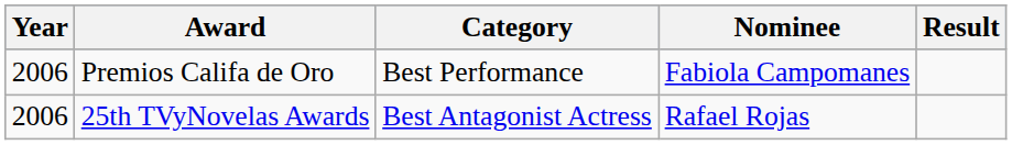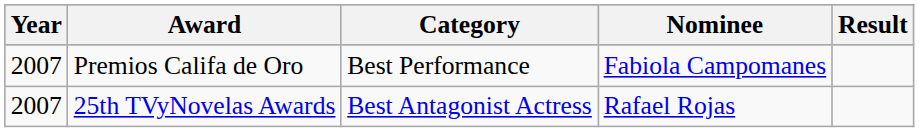Premios Califa de Oro | Year: 2006 -> 2007
25th TVyNovelas Awards | Year: 2006 -> 2007
